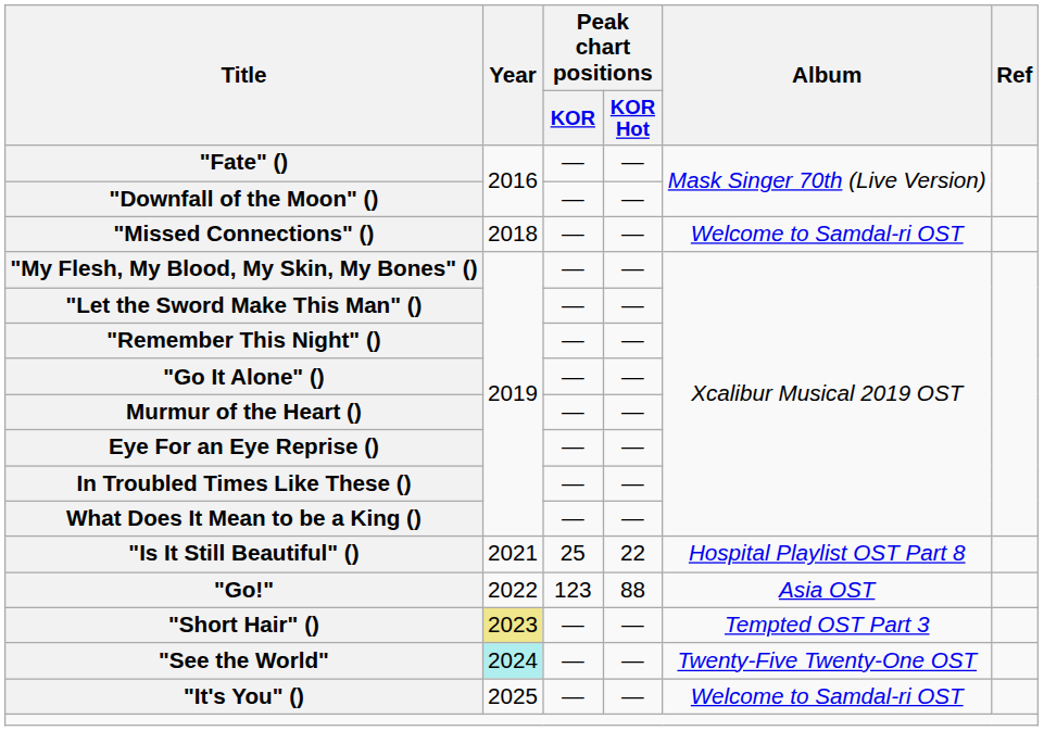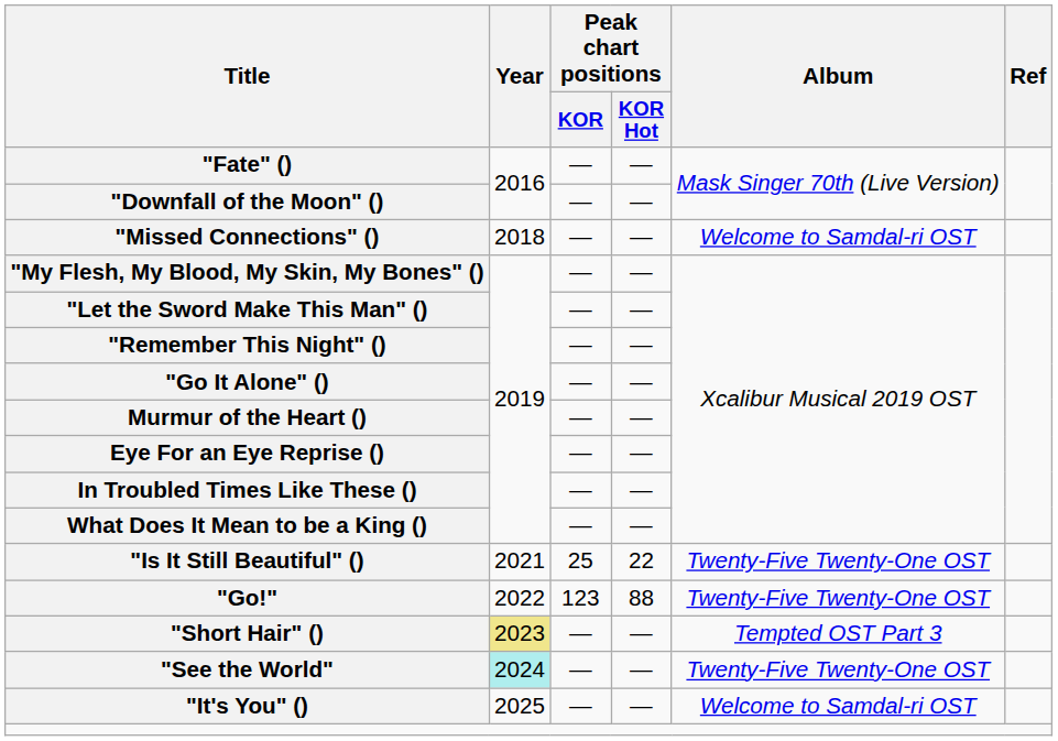"Is It Still Beautiful" () | Album: Hospital Playlist OST Part 8 -> Twenty-Five Twenty-One OST
"Go!" | Album: Asia OST -> Twenty-Five Twenty-One OST
